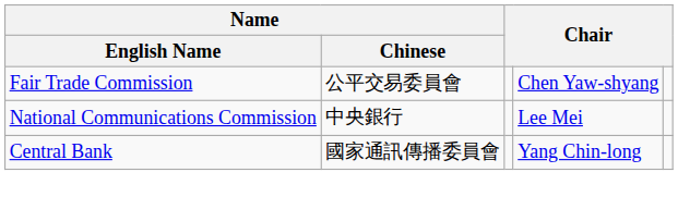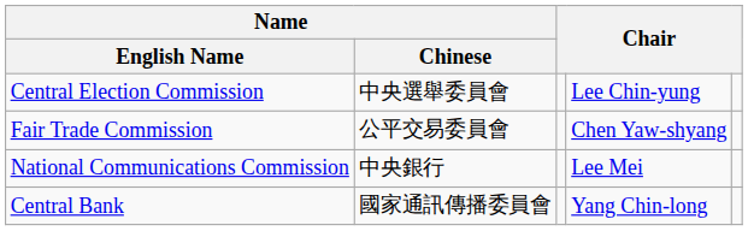+ row: Central Election Commission | 中央選舉委員會 | Lee Chin-yung
